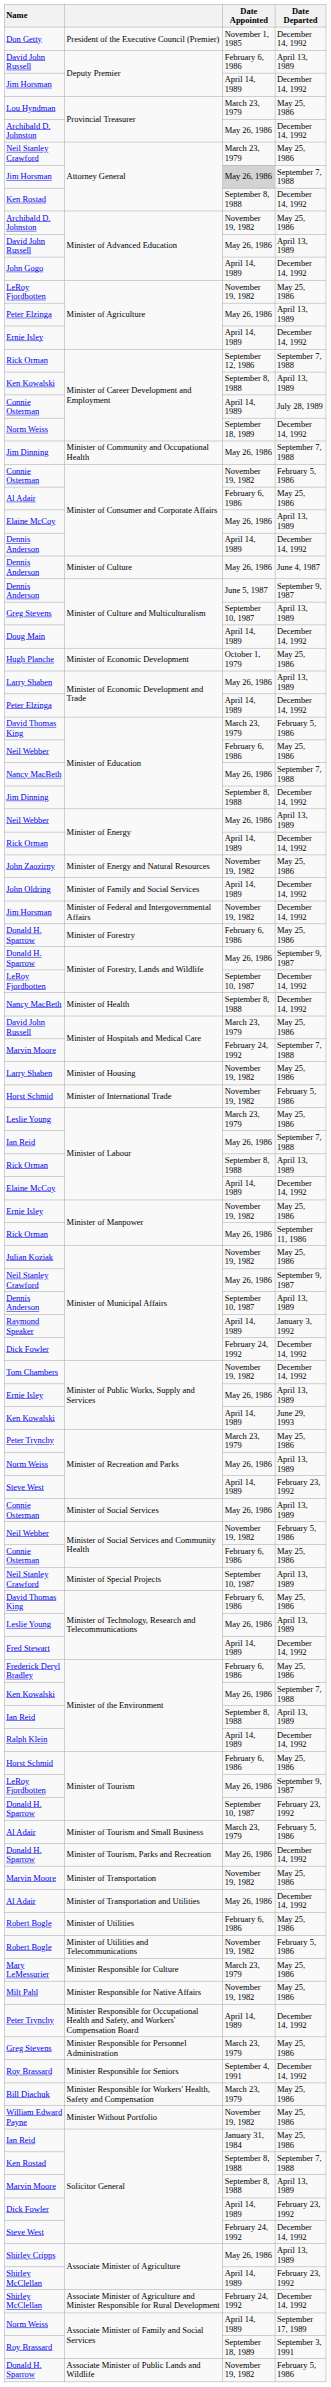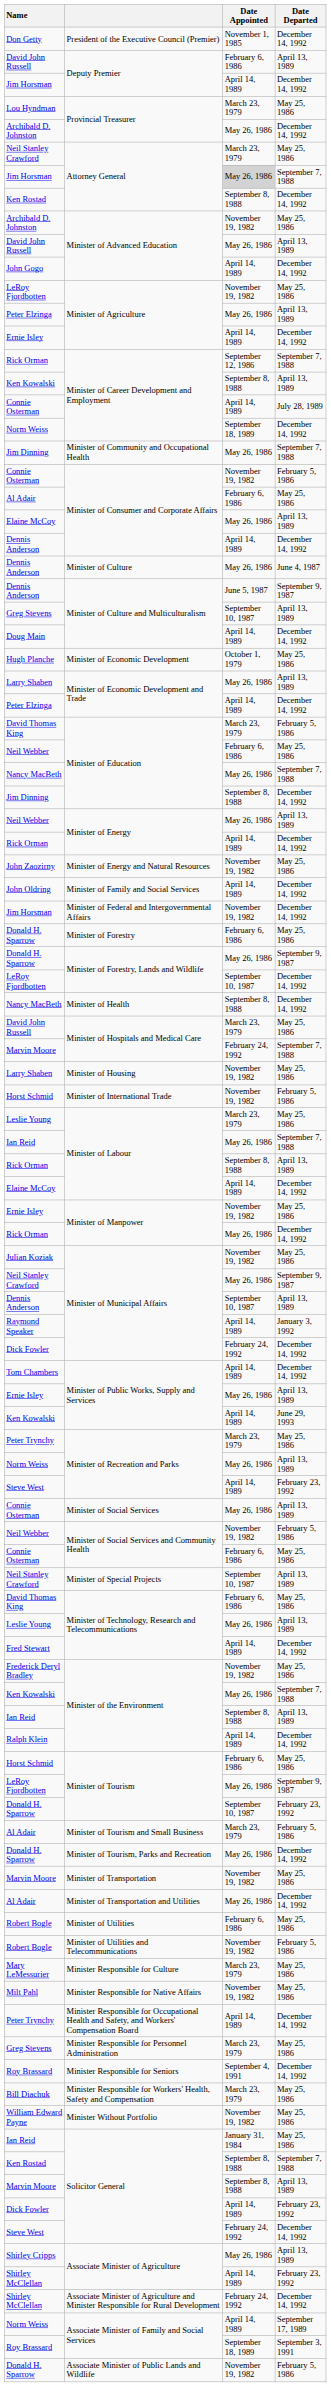Rick Orman / Minister of Manpower | Date Departed: September 11, 1986 -> December 14, 1992
Tom Chambers / Minister of Public Works, Supply and Services | Date Appointed: November 19, 1982 -> April 14, 1989
Frederick Deryl Bradley / Minister of the Environment | Date Appointed: February 6, 1986 -> November 19, 1982
